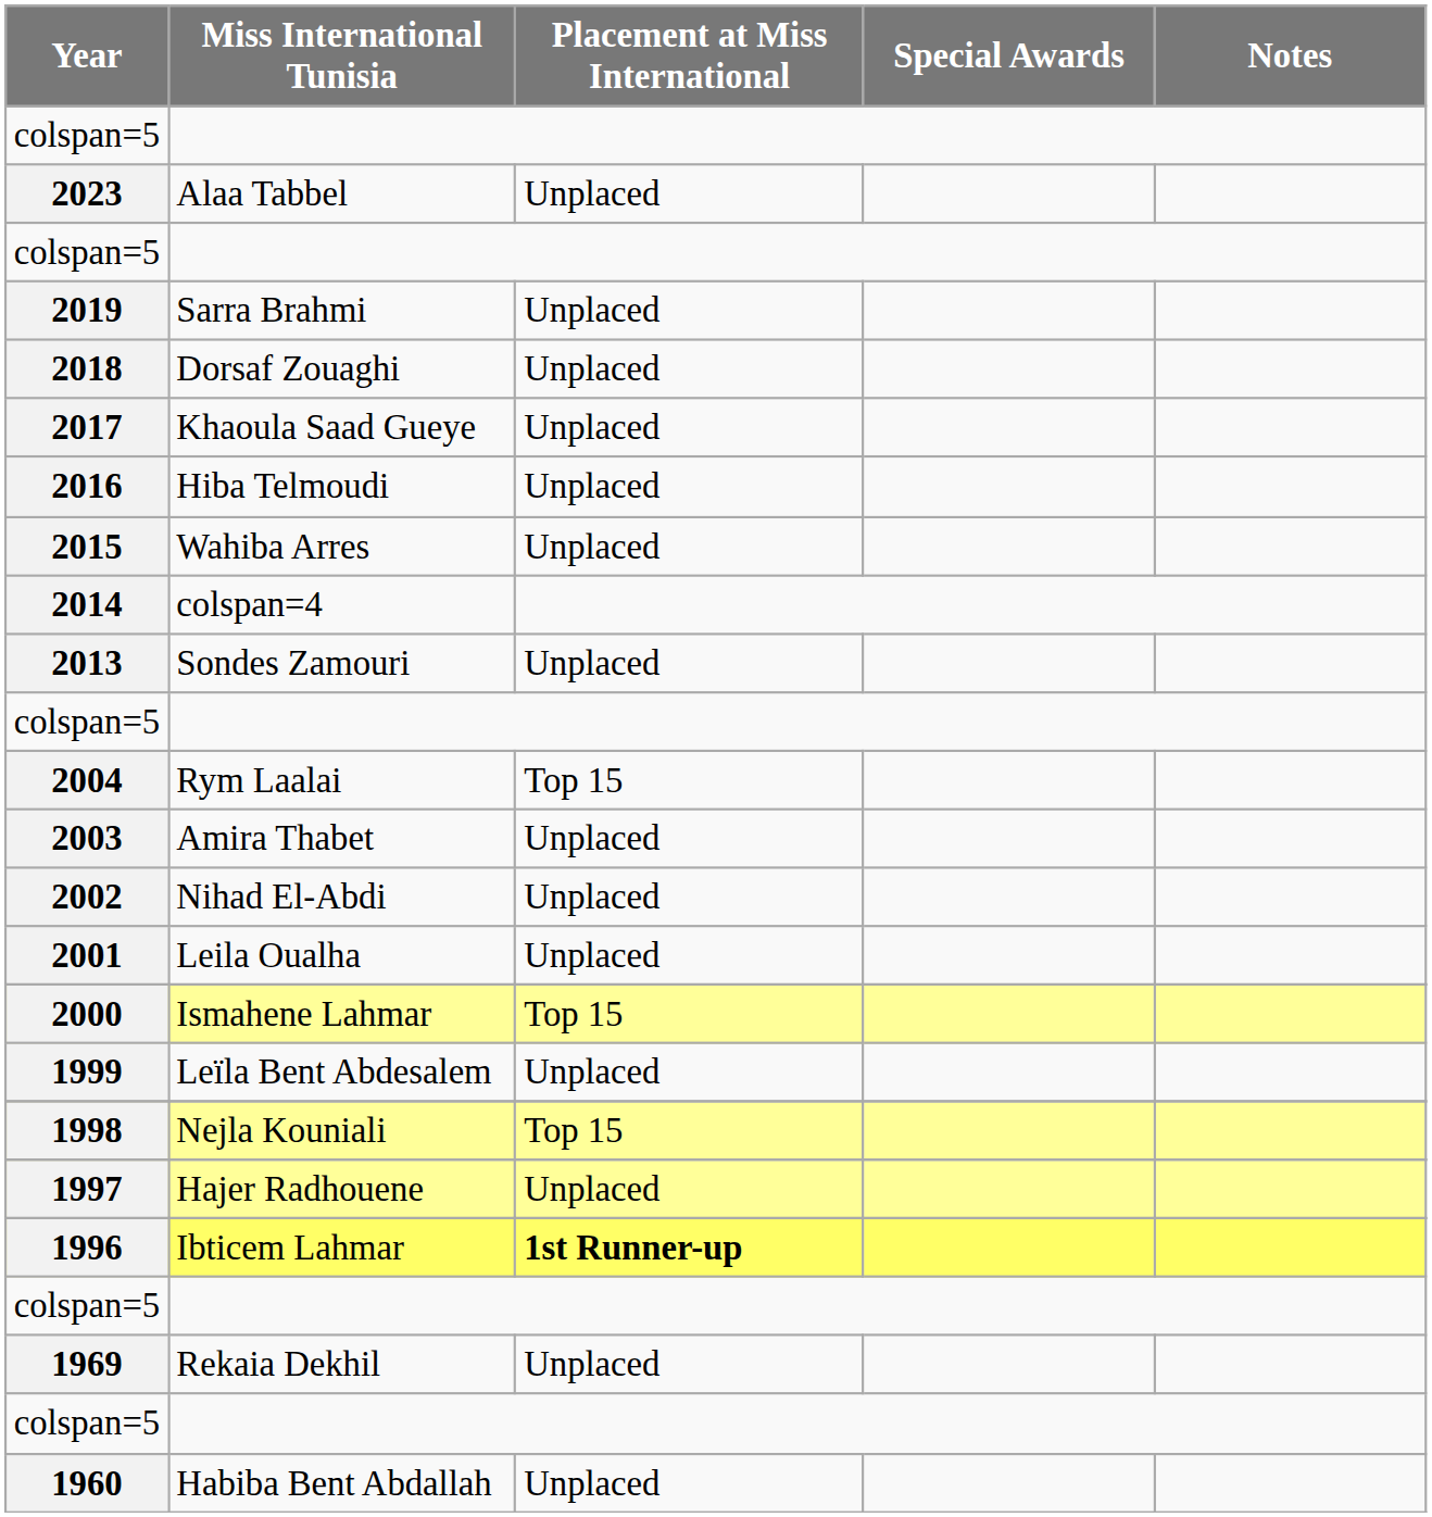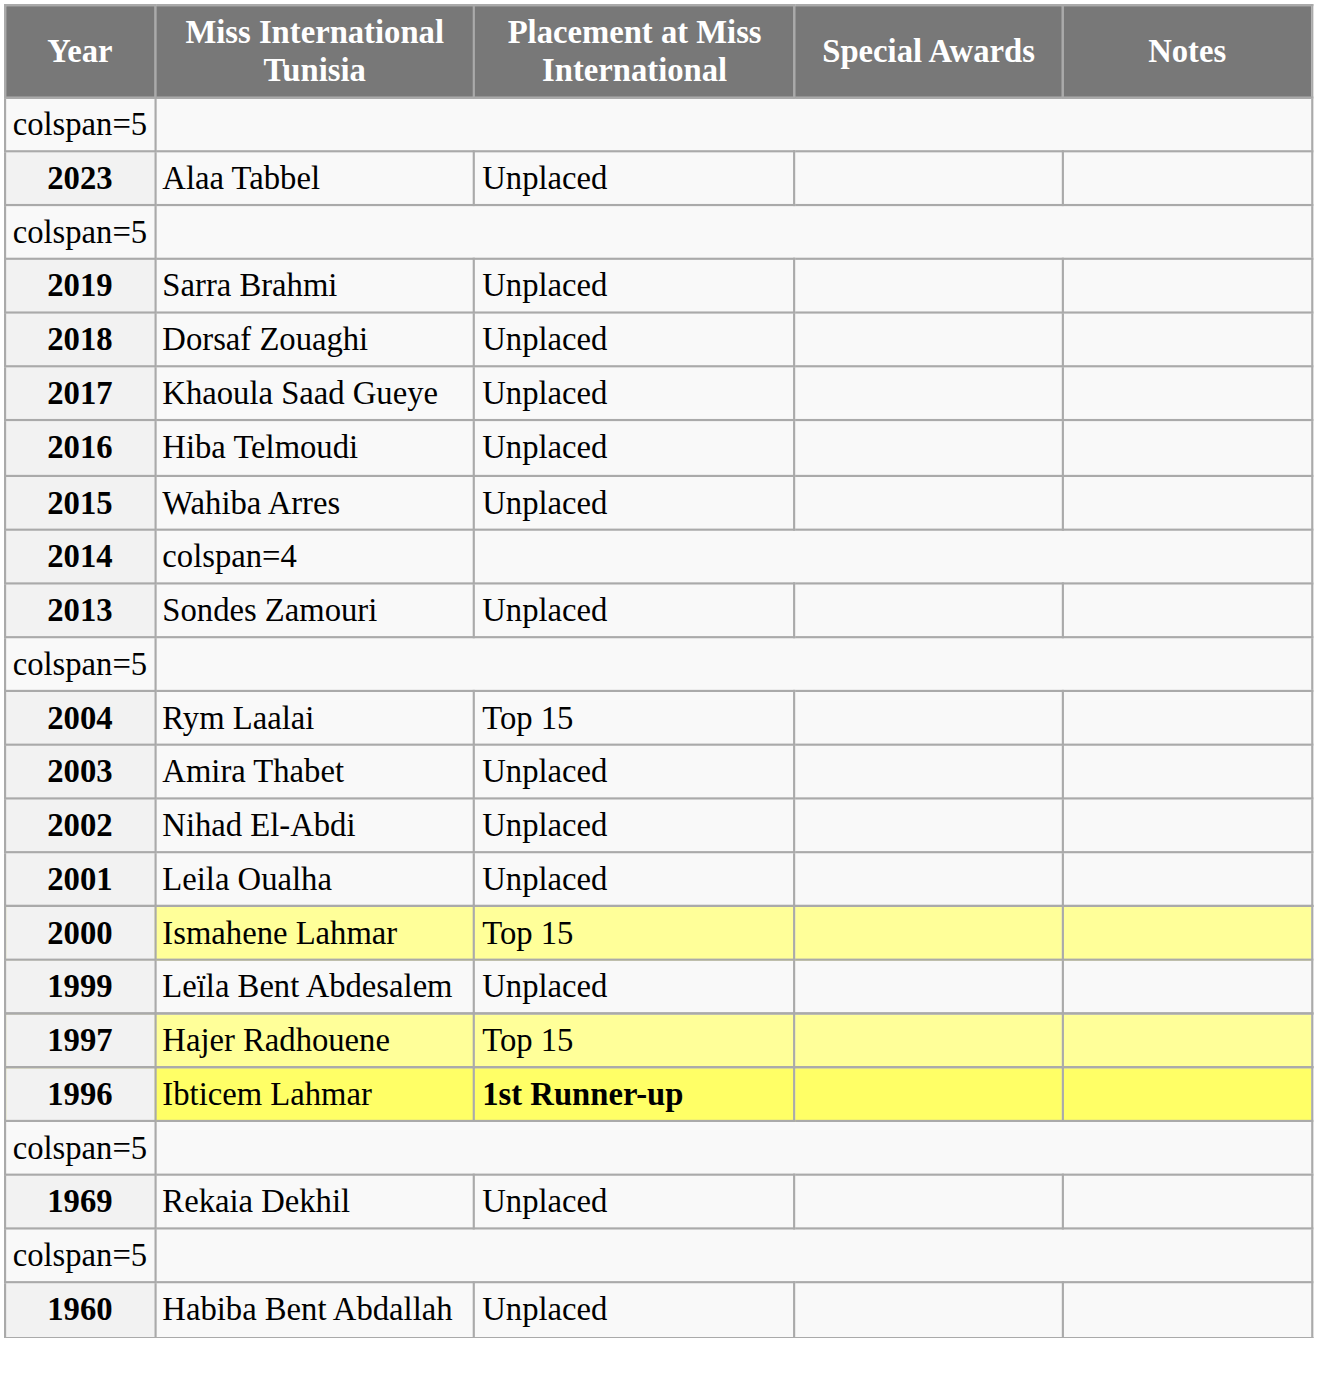- row: 1998 | Nejla Kouniali | Top 15
1997 | Placement at Miss International: Unplaced -> Top 15
